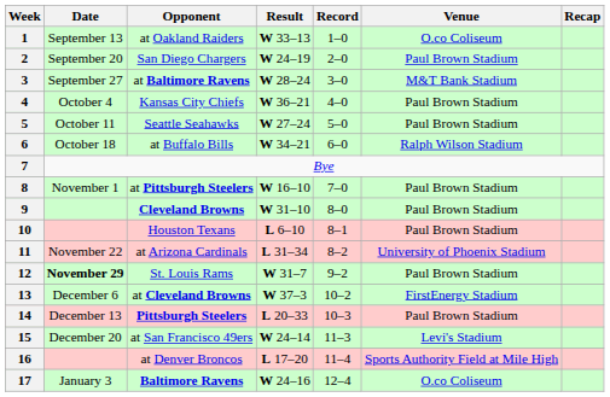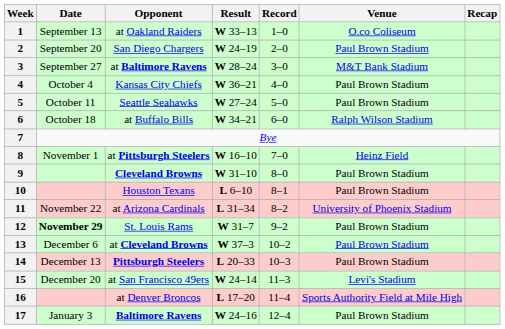8 | Venue: Paul Brown Stadium -> Heinz Field
13 | Venue: FirstEnergy Stadium -> Paul Brown Stadium
17 | Venue: O.co Coliseum -> Paul Brown Stadium
